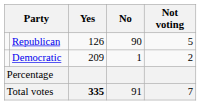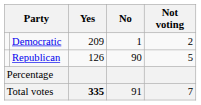rows swapped: Republican <-> Democratic
